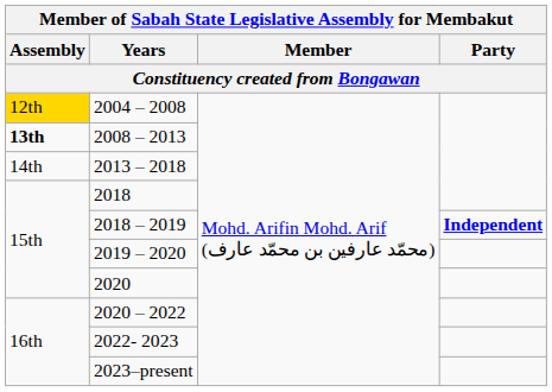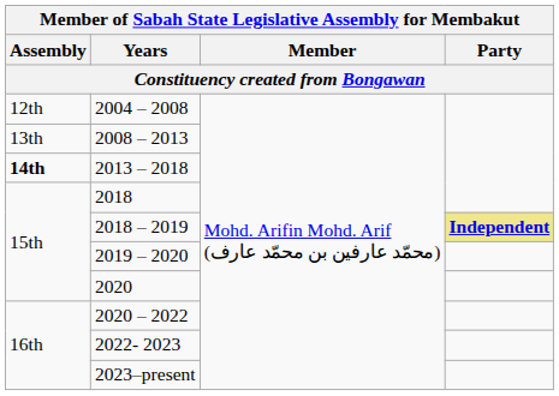2004 – 2008 | Assembly: gold background -> no background
2008 – 2013 | Assembly: bold -> normal
2013 – 2018 | Assembly: normal -> bold
2018 – 2019 | Party: no background -> khaki background
